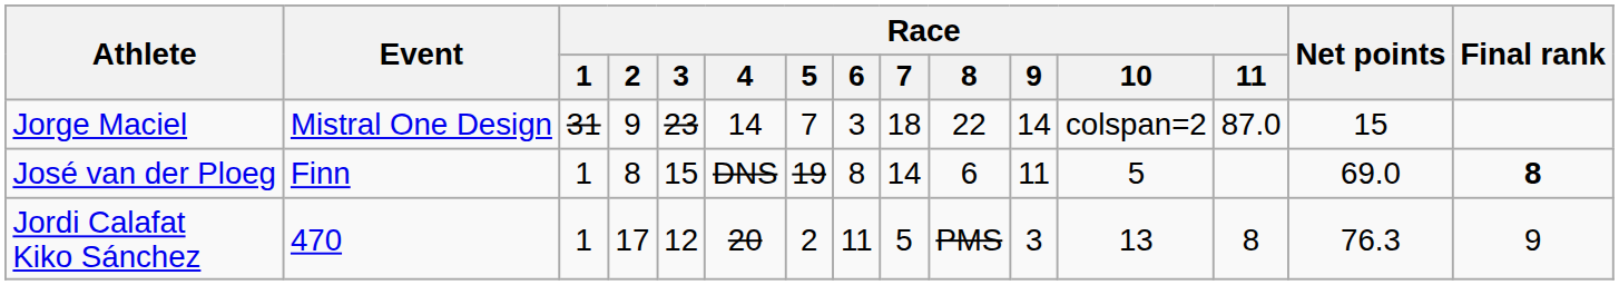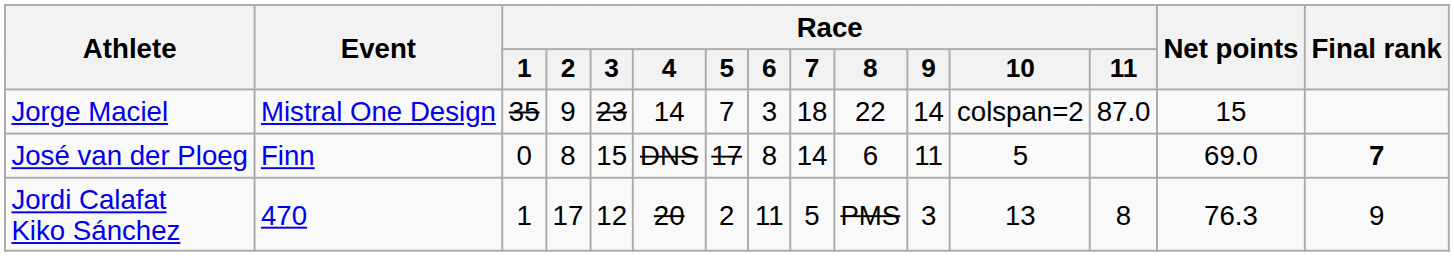Jorge Maciel | Race / 1: 31 -> 35
José van der Ploeg | Race / 1: 1 -> 0
José van der Ploeg | Race / 5: 19 -> 17
José van der Ploeg | Final rank: 8 -> 7
